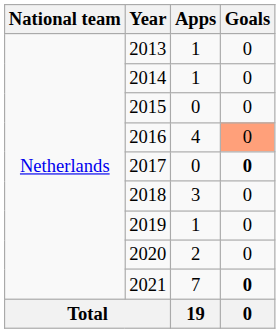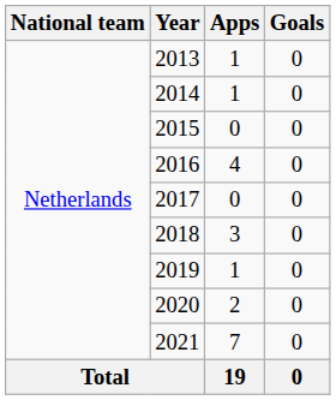2016 | Goals: lightsalmon background -> no background
2017 | Goals: bold -> normal
2021 | Goals: bold -> normal
